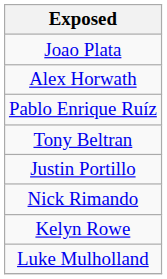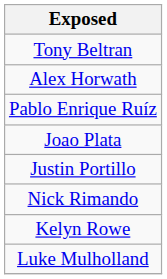row 2 | column 1: Joao Plata -> Tony Beltran
row 5 | column 1: Tony Beltran -> Joao Plata
